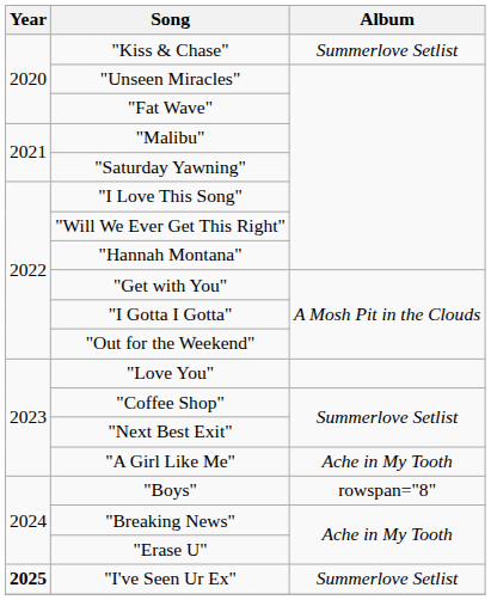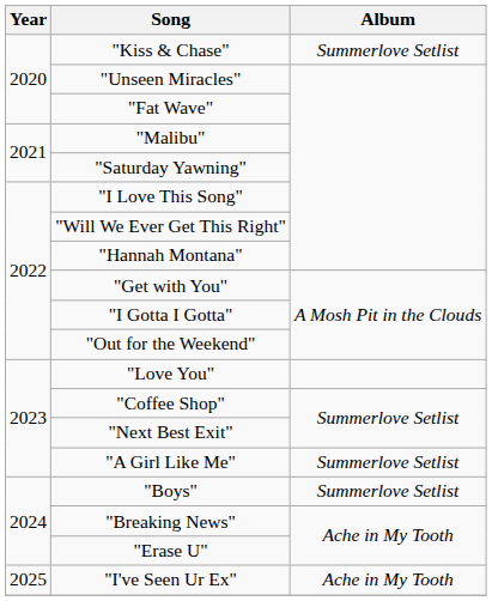"A Girl Like Me" | Album: Ache in My Tooth -> Summerlove Setlist
"Boys" | Album: rowspan="8" -> Summerlove Setlist
"I've Seen Ur Ex" | Year: bold -> normal
"I've Seen Ur Ex" | Album: Summerlove Setlist -> Ache in My Tooth
